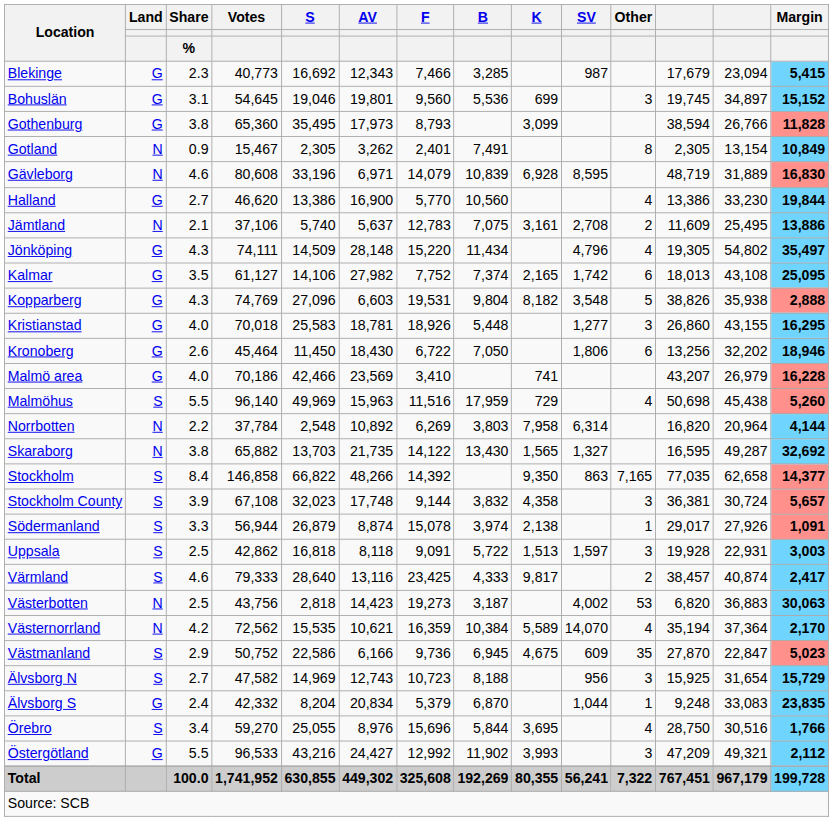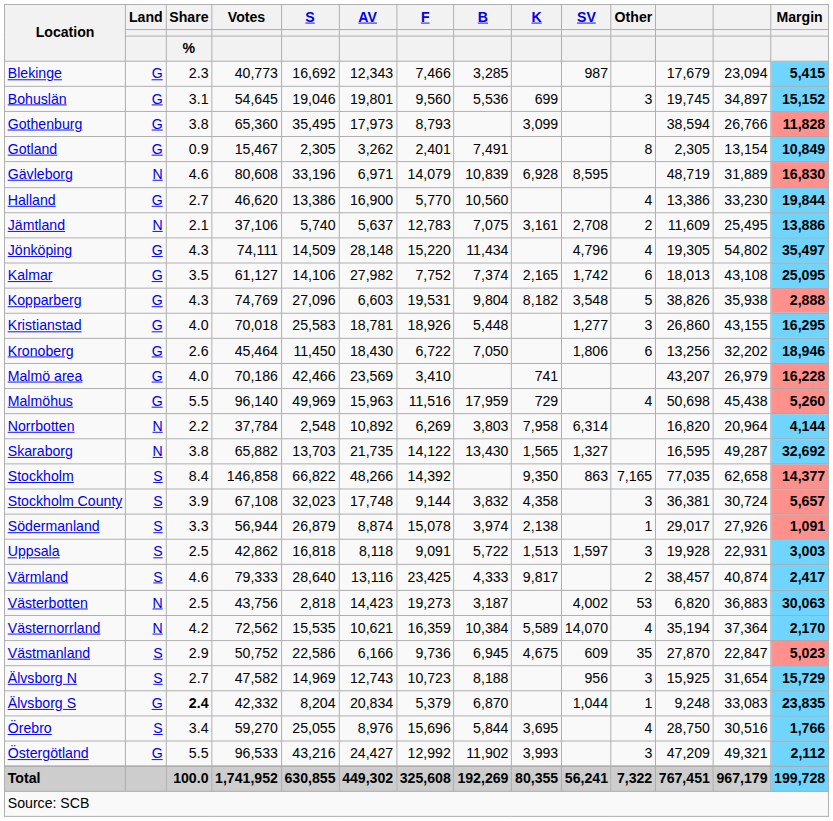Gotland | Land: N -> G
Malmöhus | Land: S -> G
Älvsborg S | Share / %: normal -> bold
